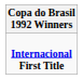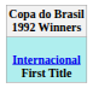row 2 | column 1: no background -> paleturquoise background
